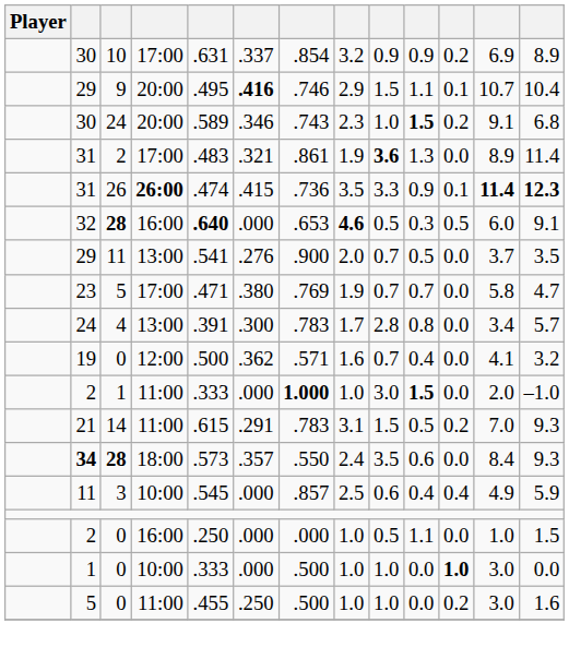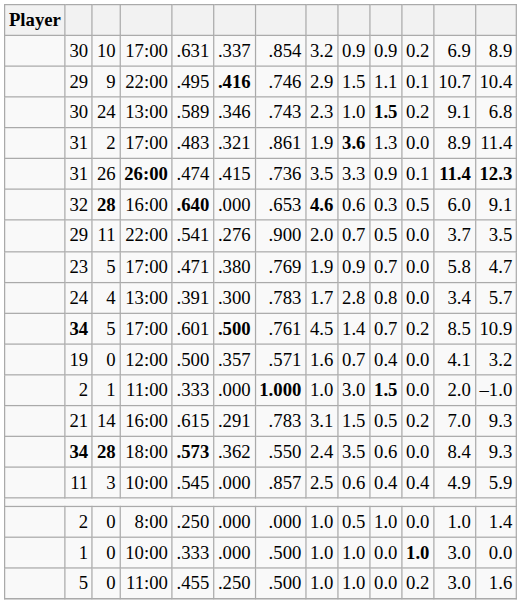29 / 9 | column 4: 20:00 -> 22:00
30 / 24 | column 4: 20:00 -> 13:00
32 | column 9: 0.5 -> 0.6
29 / 11 | column 4: 13:00 -> 22:00
23 | column 9: 0.7 -> 0.9
+ row: 34 | 5 | 17:00 | .601 | .500 | .761 | 4.5 | 1.4 | 0.7 | 0.2 | 8.5 | 10.9
19 | column 6: .362 -> .357
21 | column 4: 11:00 -> 16:00
34 / 28 | column 5: normal -> bold
34 / 28 | column 6: .357 -> .362
2 / 0 | column 4: 16:00 -> 8:00
2 / 0 | column 10: 1.1 -> 1.0
2 / 0 | column 13: 1.5 -> 1.4
